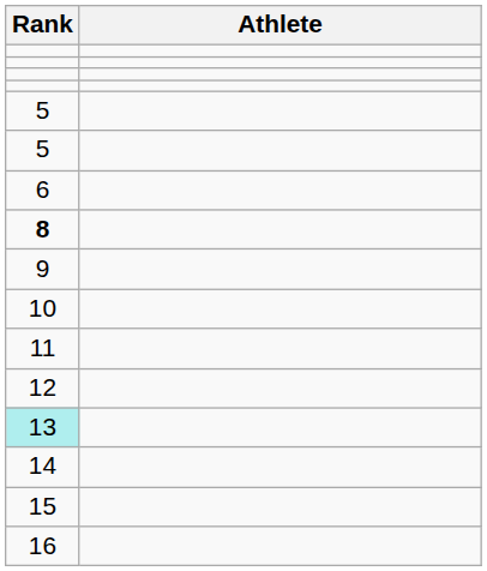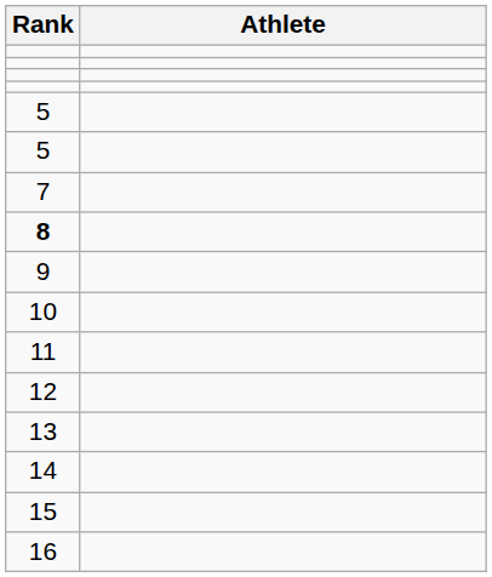row 8 | Rank: 6 -> 7
row 14 | Rank: paleturquoise background -> no background
